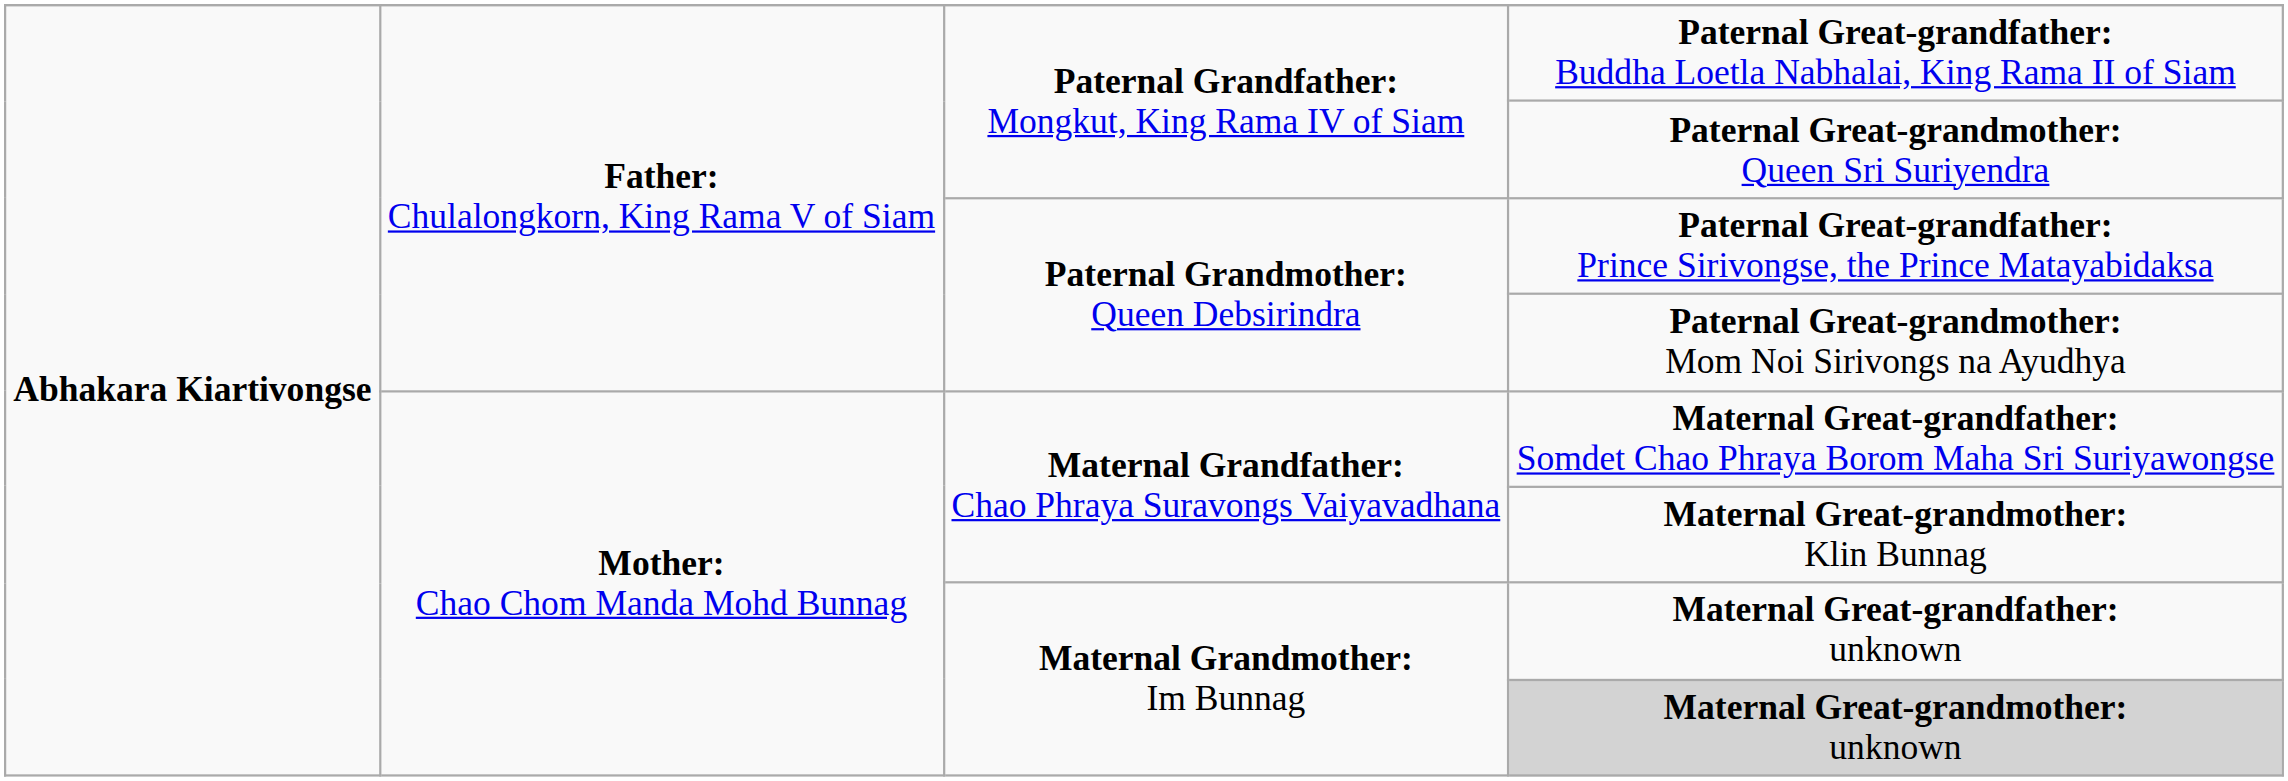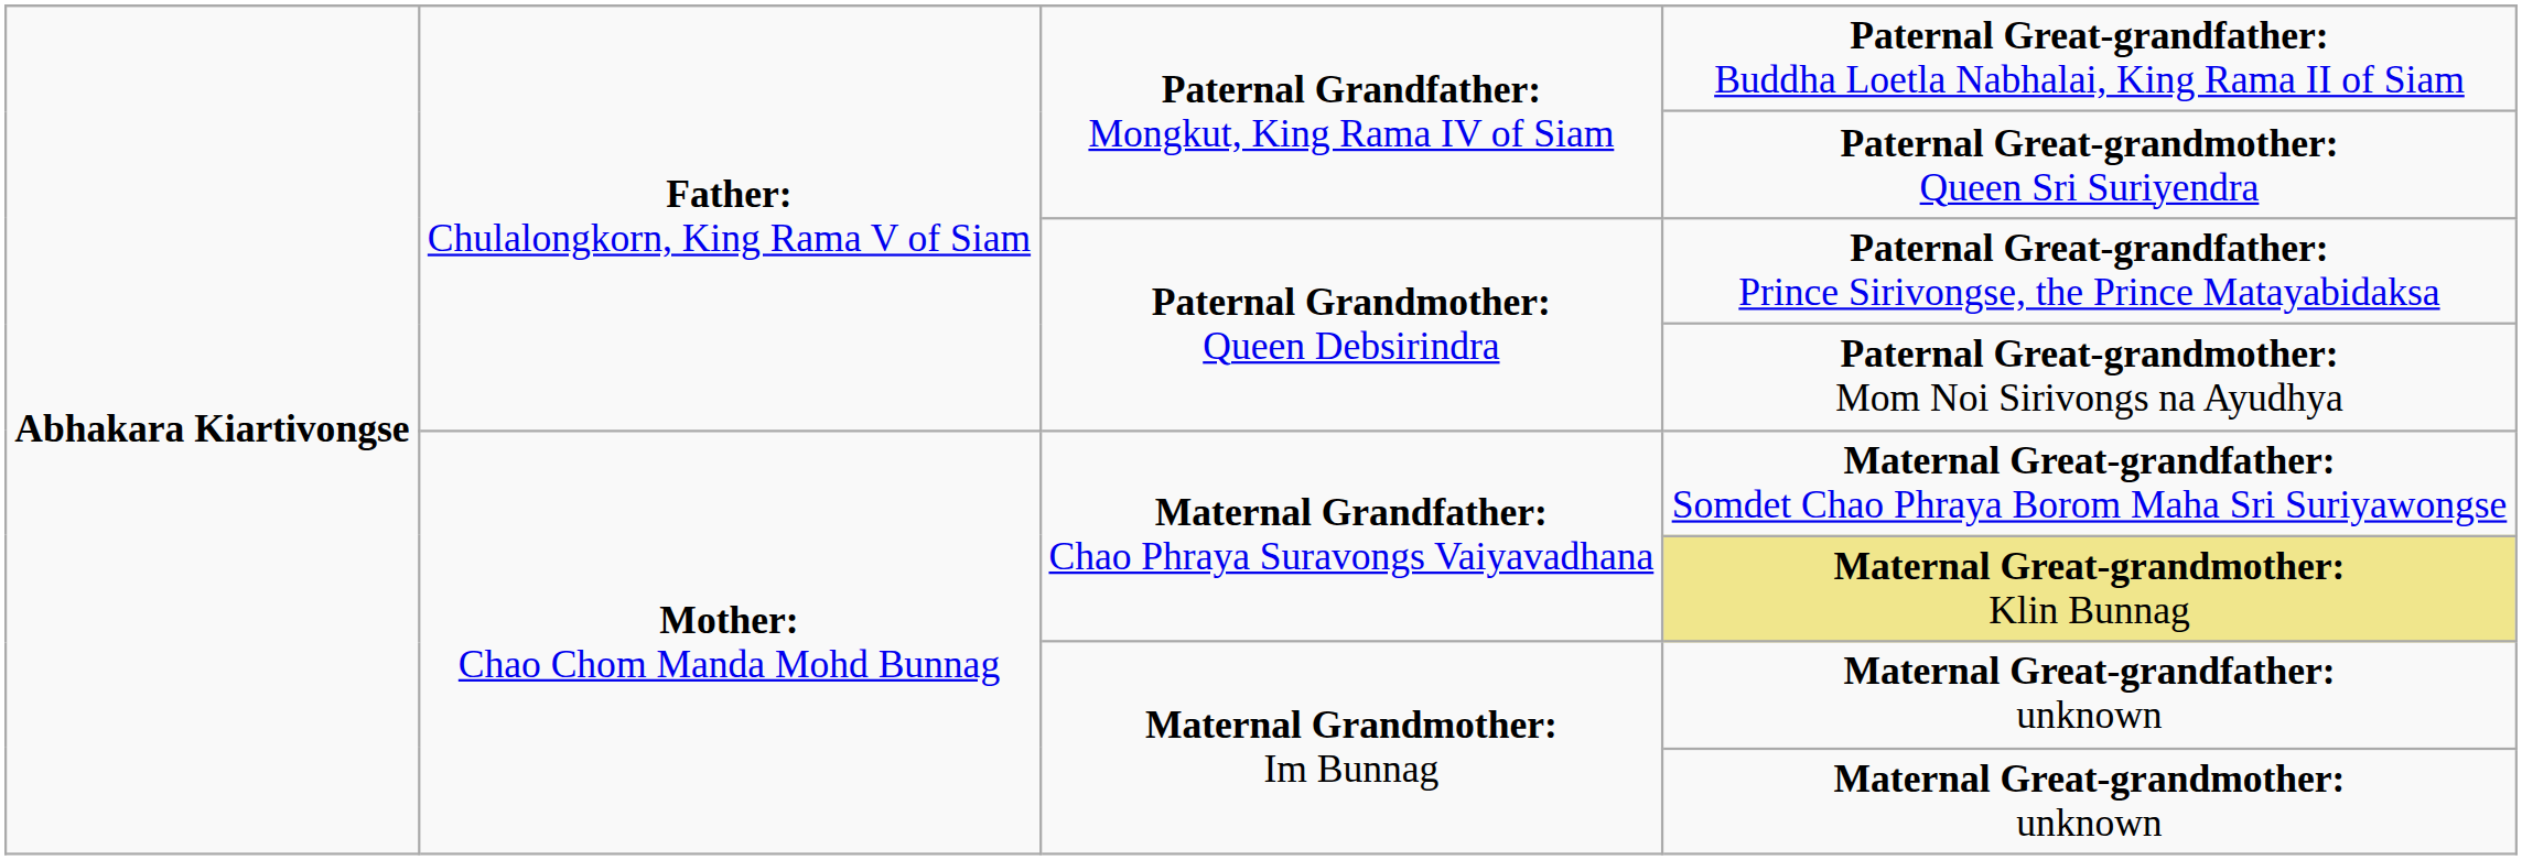Maternal Great-grandmother: Klin Bunnag | column 4: no background -> khaki background
Maternal Great-grandmother: unknown | column 4: lightgrey background -> no background
